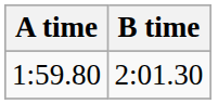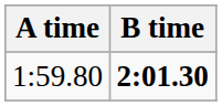1:59.80 | B time: normal -> bold
